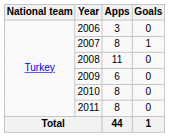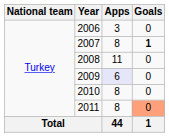2007 | Goals: normal -> bold
2009 | Apps: no background -> lavender background
2011 | Goals: no background -> lightsalmon background
